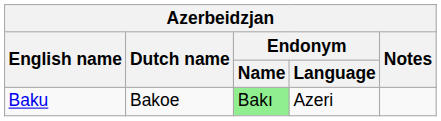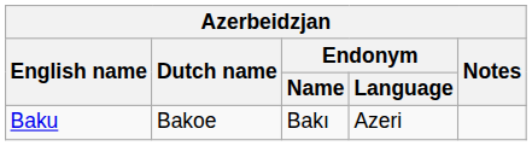Baku | Endonym / Name: lightgreen background -> no background
